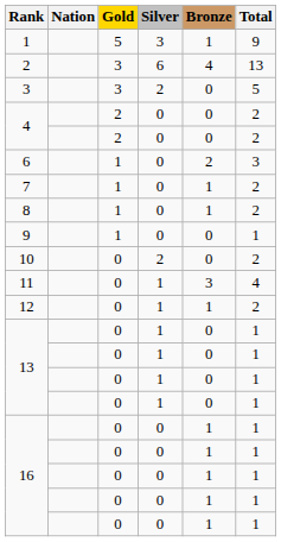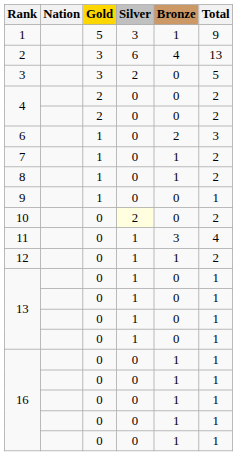10 | Silver: no background -> lightyellow background
